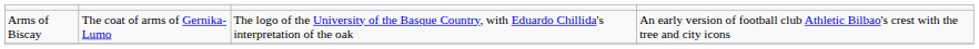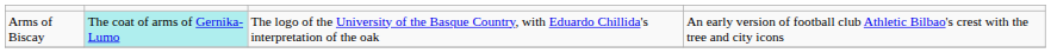Arms of Biscay | column 2: no background -> paleturquoise background
